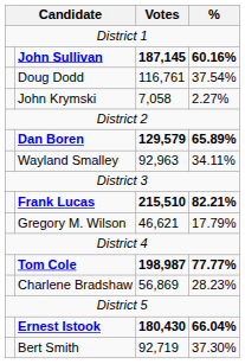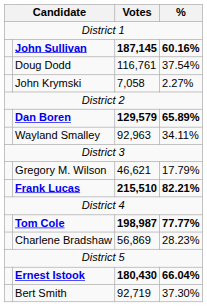rows swapped: Frank Lucas <-> Gregory M. Wilson
